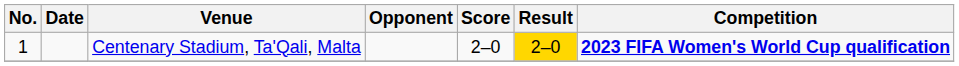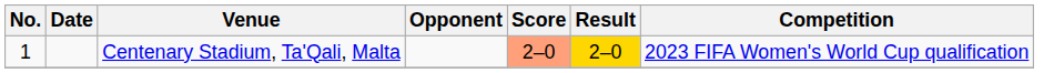Centenary Stadium, Ta'Qali, Malta | Score: no background -> lightsalmon background
Centenary Stadium, Ta'Qali, Malta | Competition: bold -> normal
